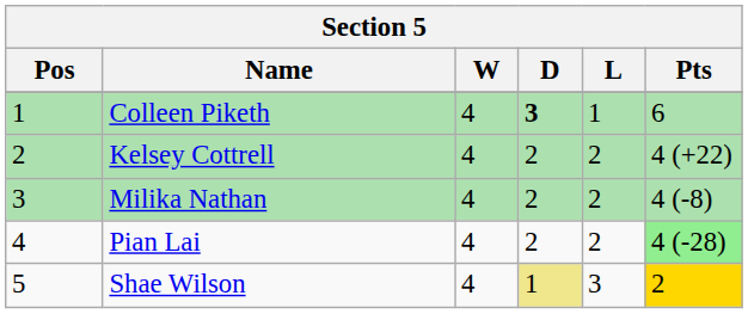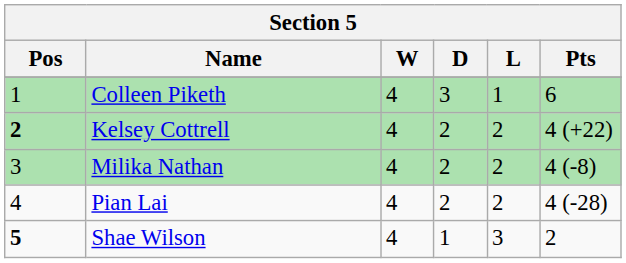Colleen Piketh | D: bold -> normal
Kelsey Cottrell | Pos: normal -> bold
Pian Lai | Pts: lightgreen background -> no background
Shae Wilson | Pos: normal -> bold
Shae Wilson | D: khaki background -> no background
Shae Wilson | Pts: gold background -> no background
